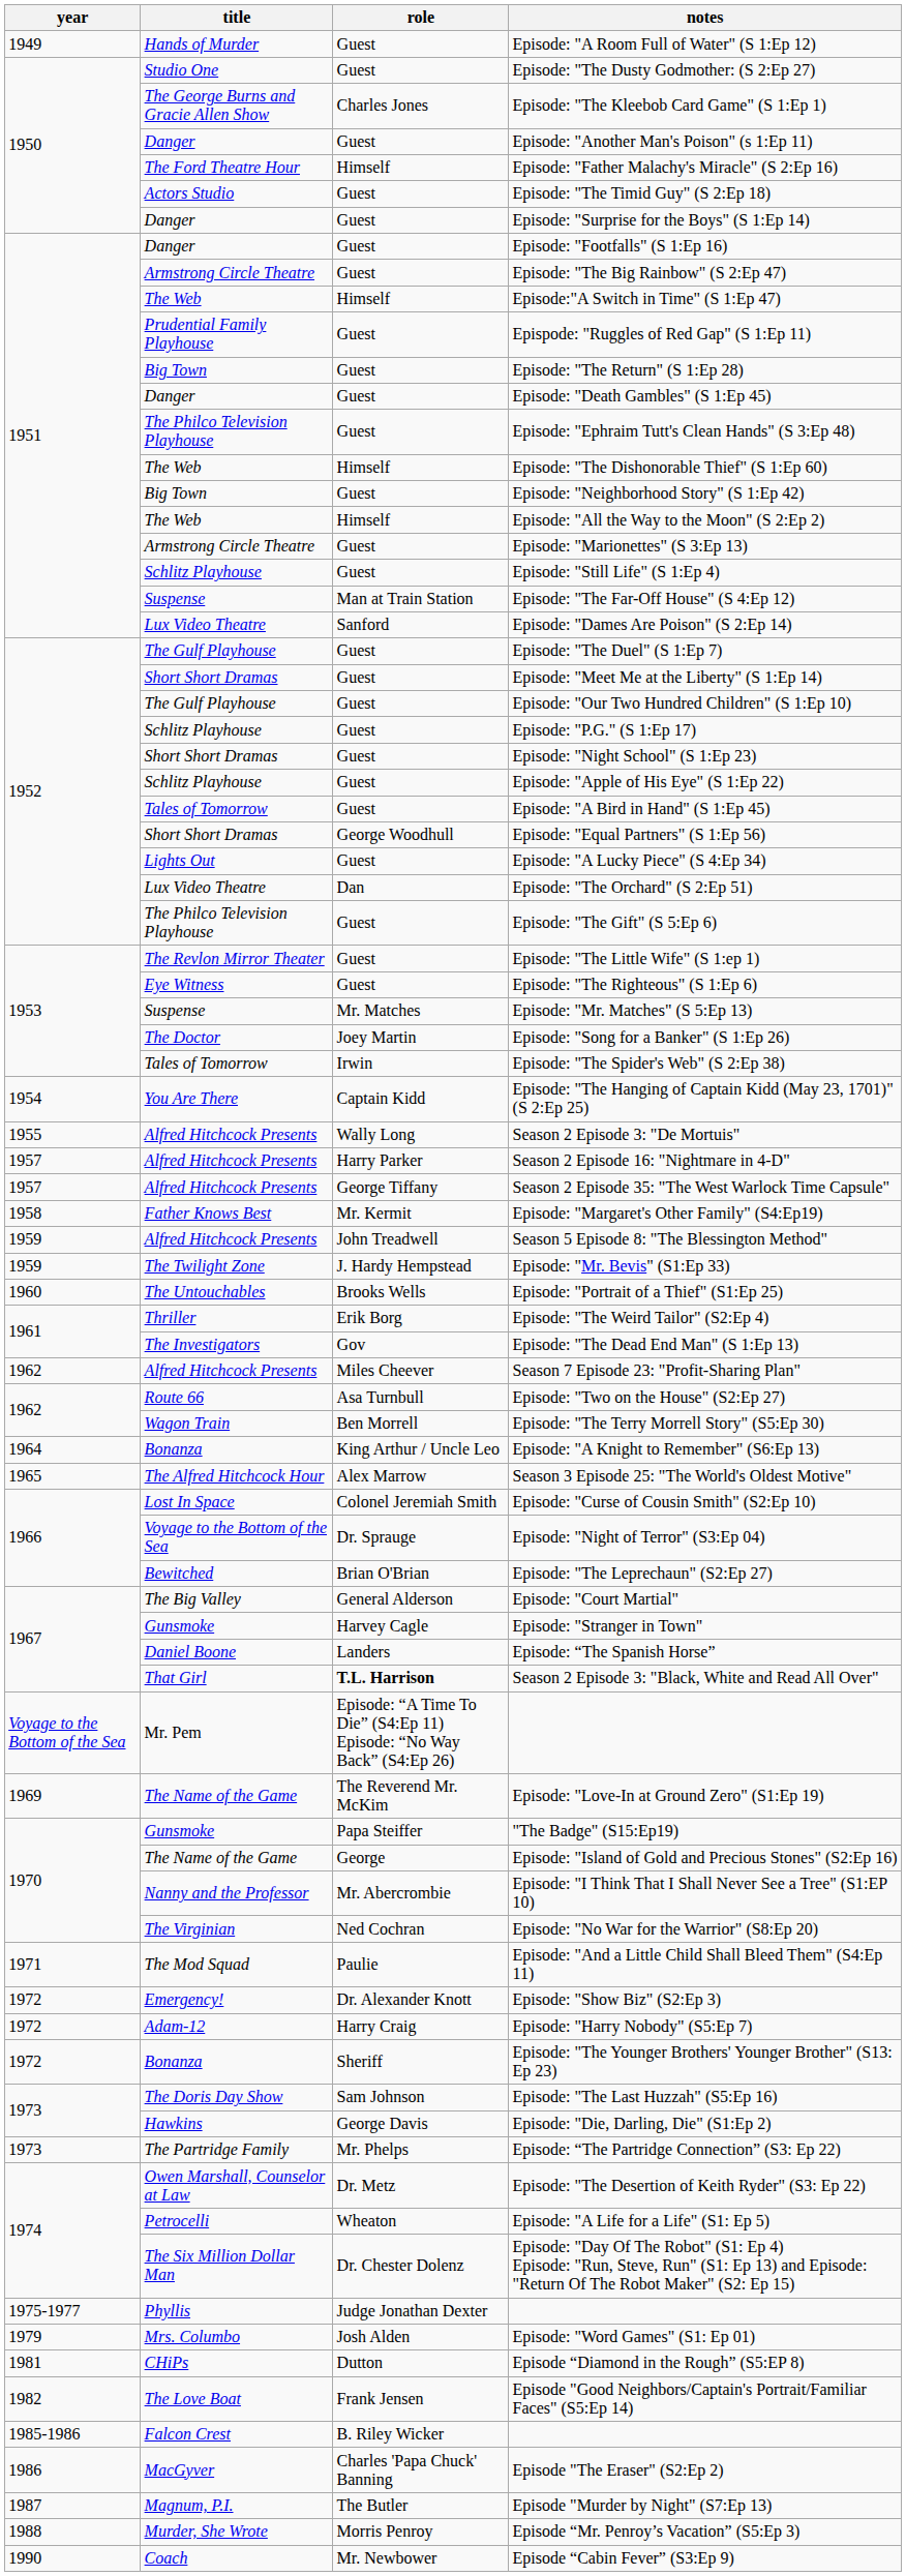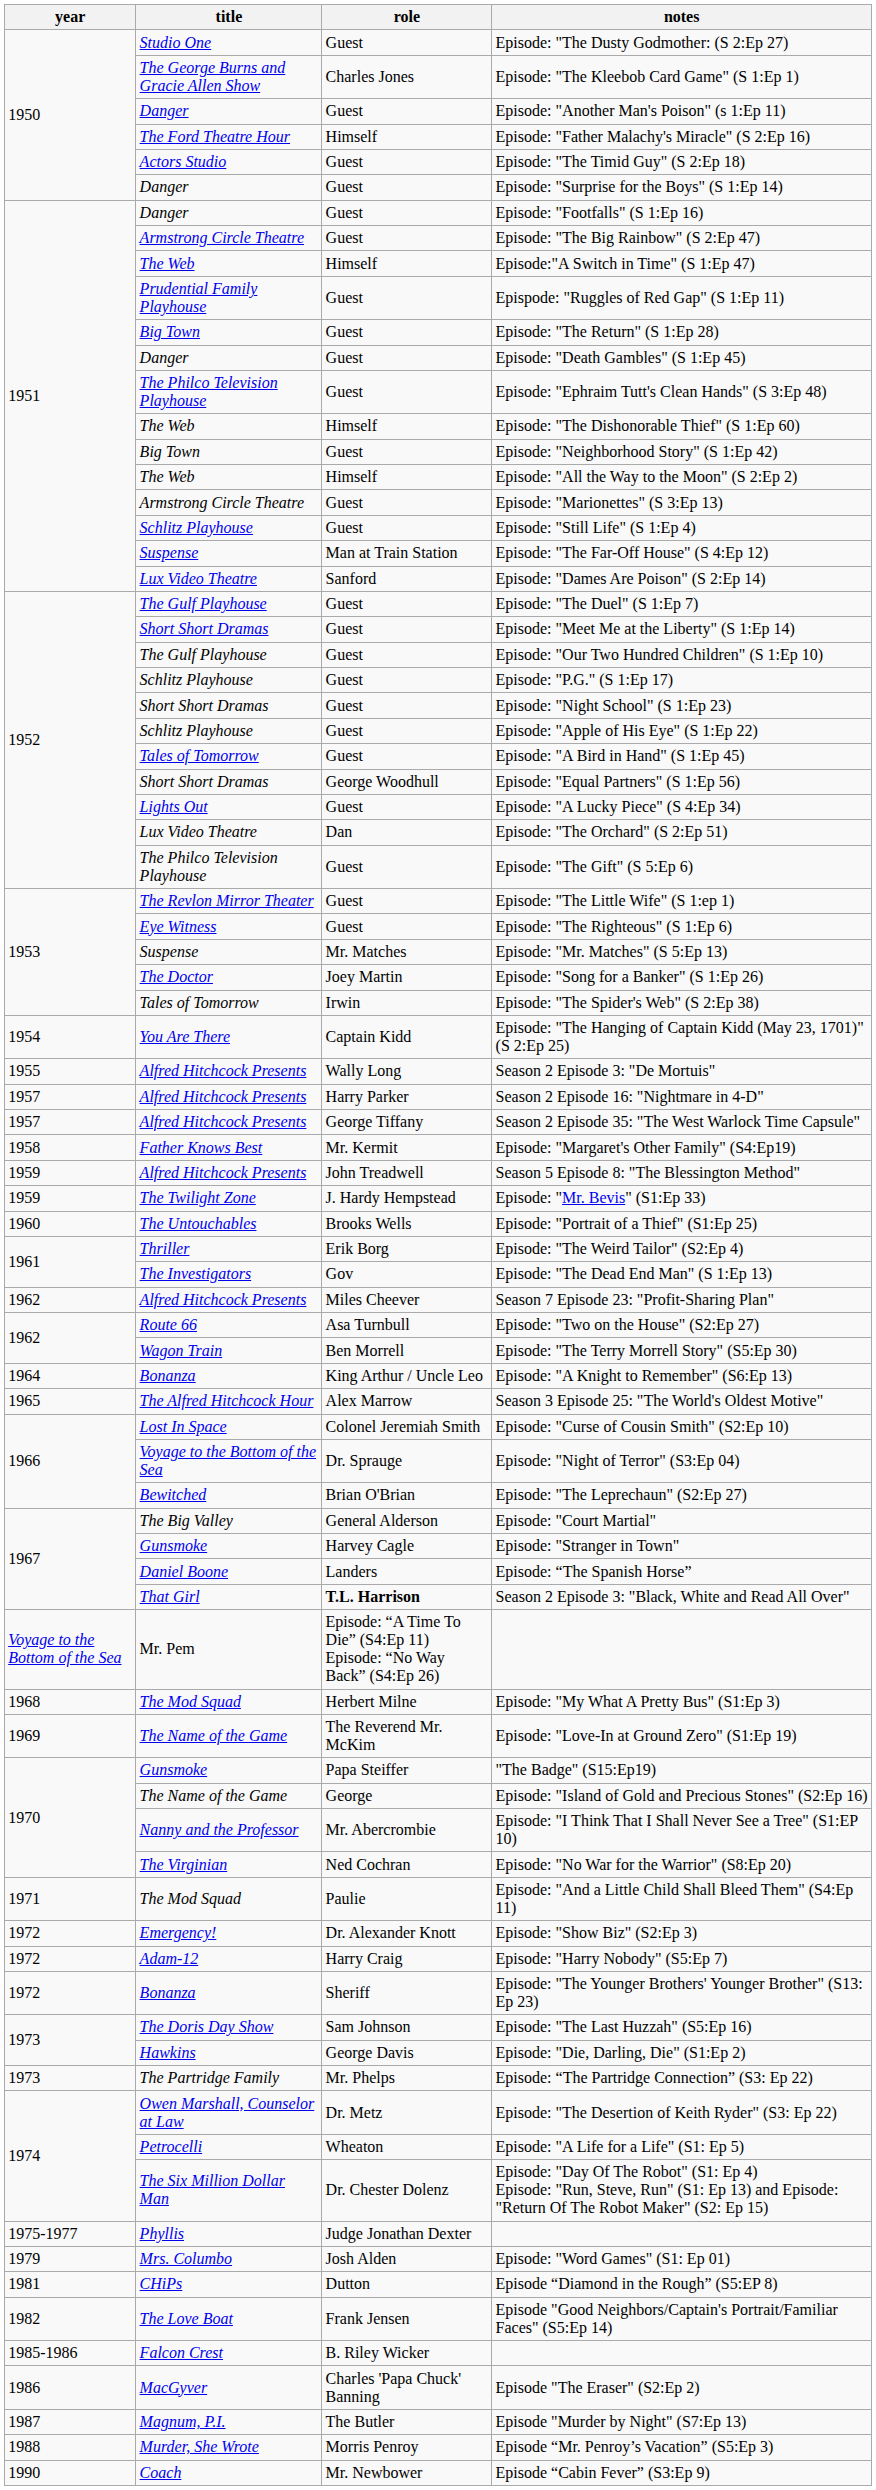- row: 1949 | Hands of Murder | Guest | Episode: "A Room Full of Water" (S 1:Ep 12)
+ row: 1968 | The Mod Squad | Herbert Milne | Episode: "My What A Pretty Bus" (S1:Ep 3)
